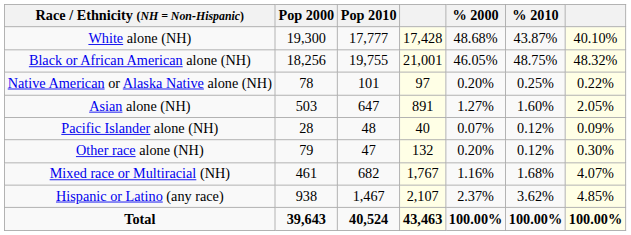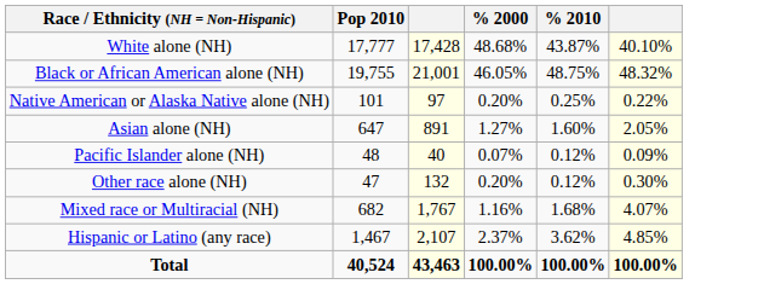- column: Pop 2000 | 19,300 | 18,256 | 78 | 503 | 28 | 79 | 461 | 938 | 39,643
